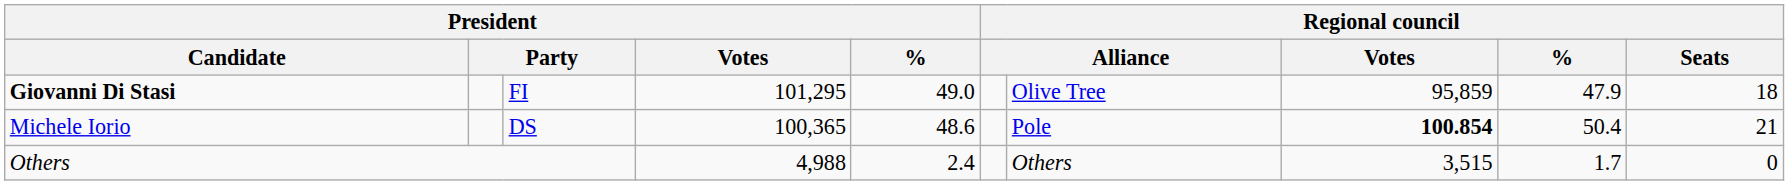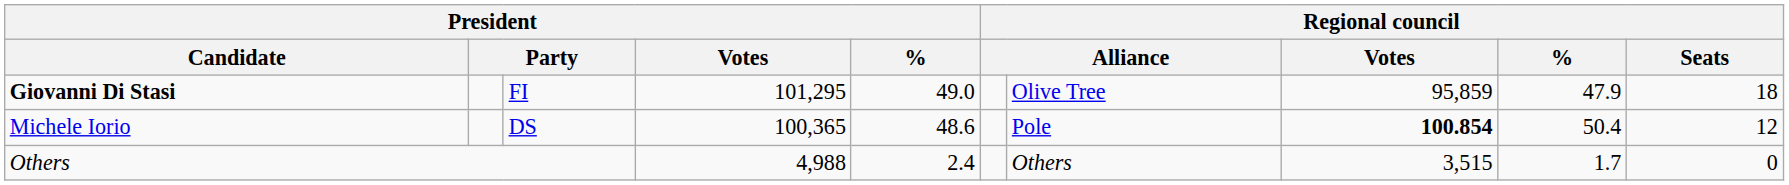Michele Iorio | Regional council / Seats: 21 -> 12
